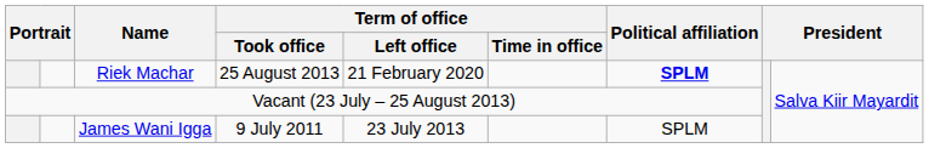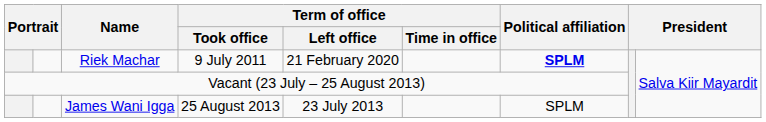Riek Machar | Term of office / Took office: 25 August 2013 -> 9 July 2011
James Wani Igga | Term of office / Took office: 9 July 2011 -> 25 August 2013
